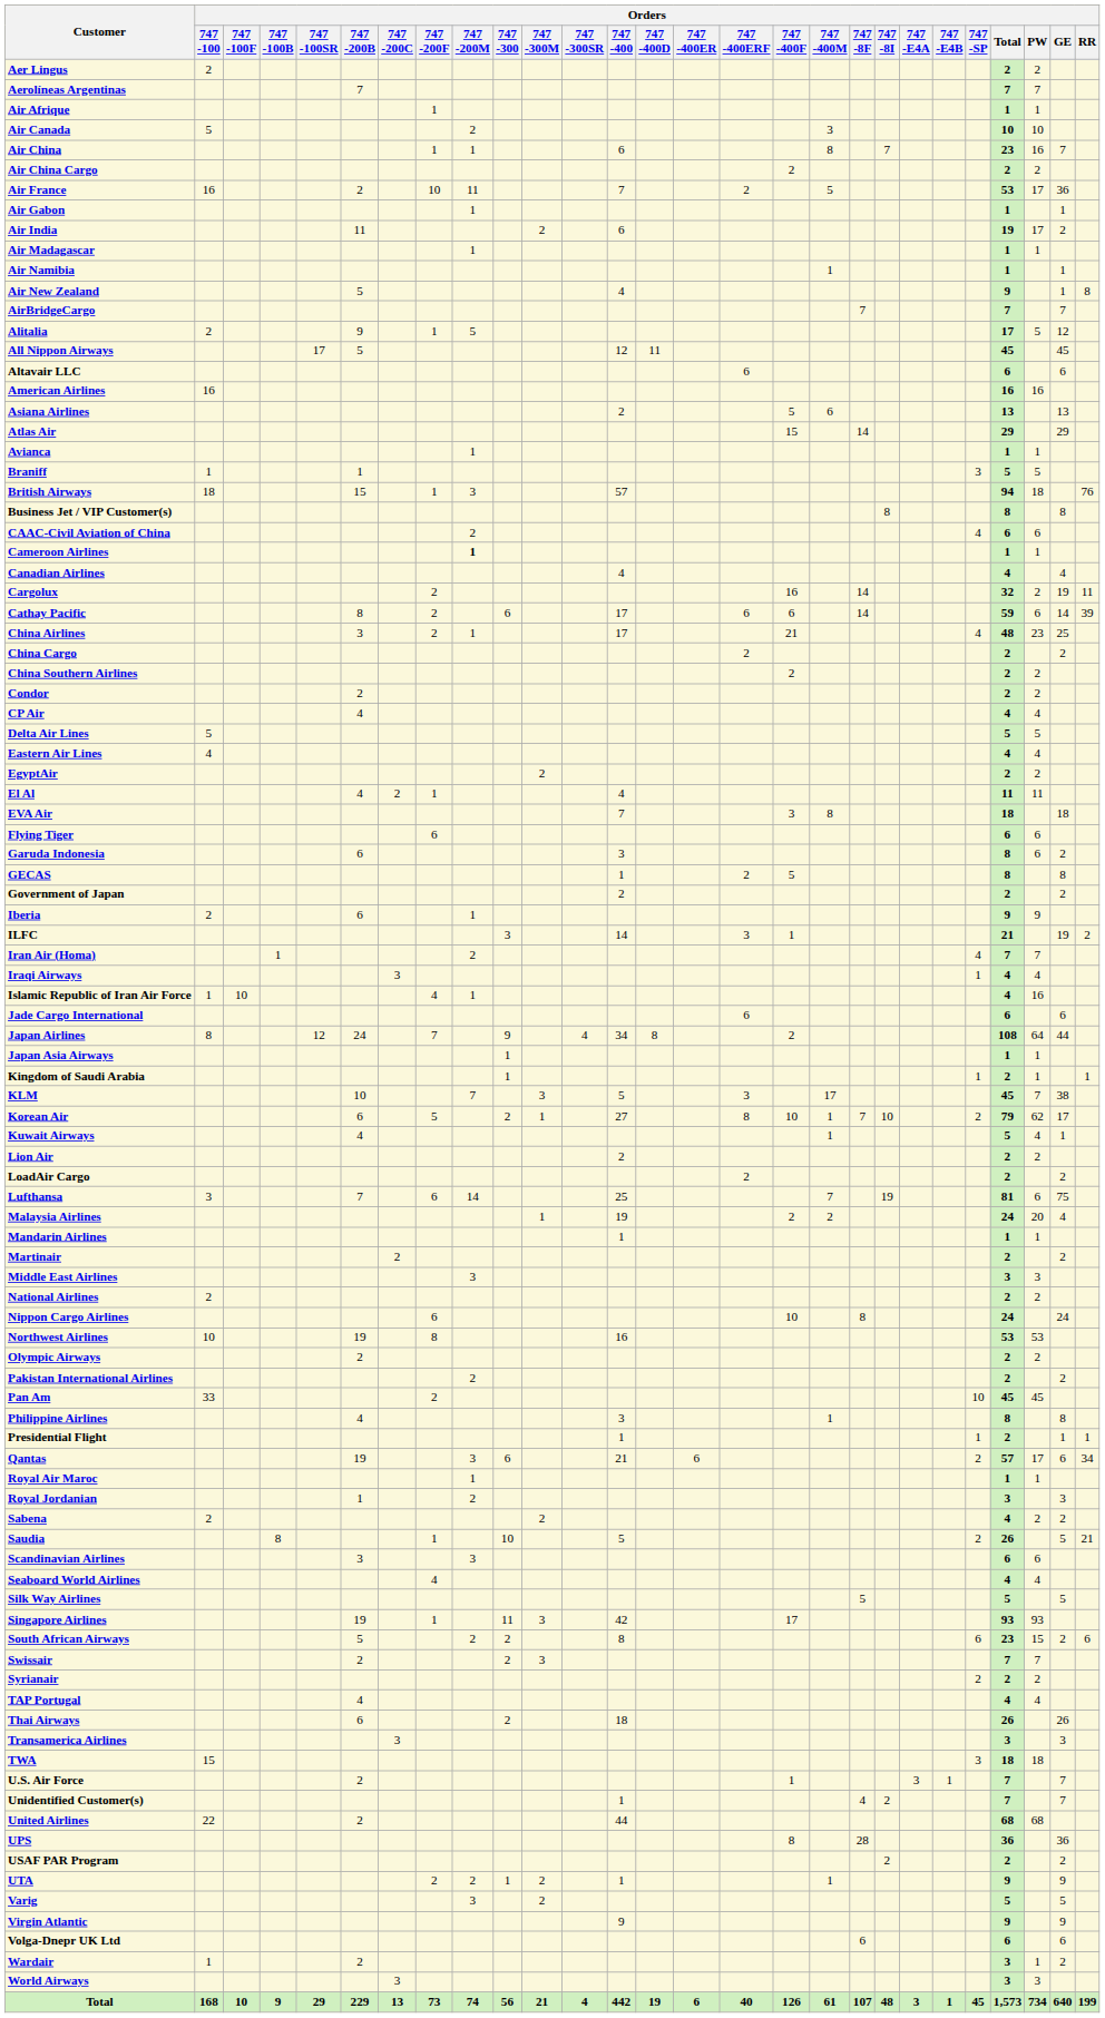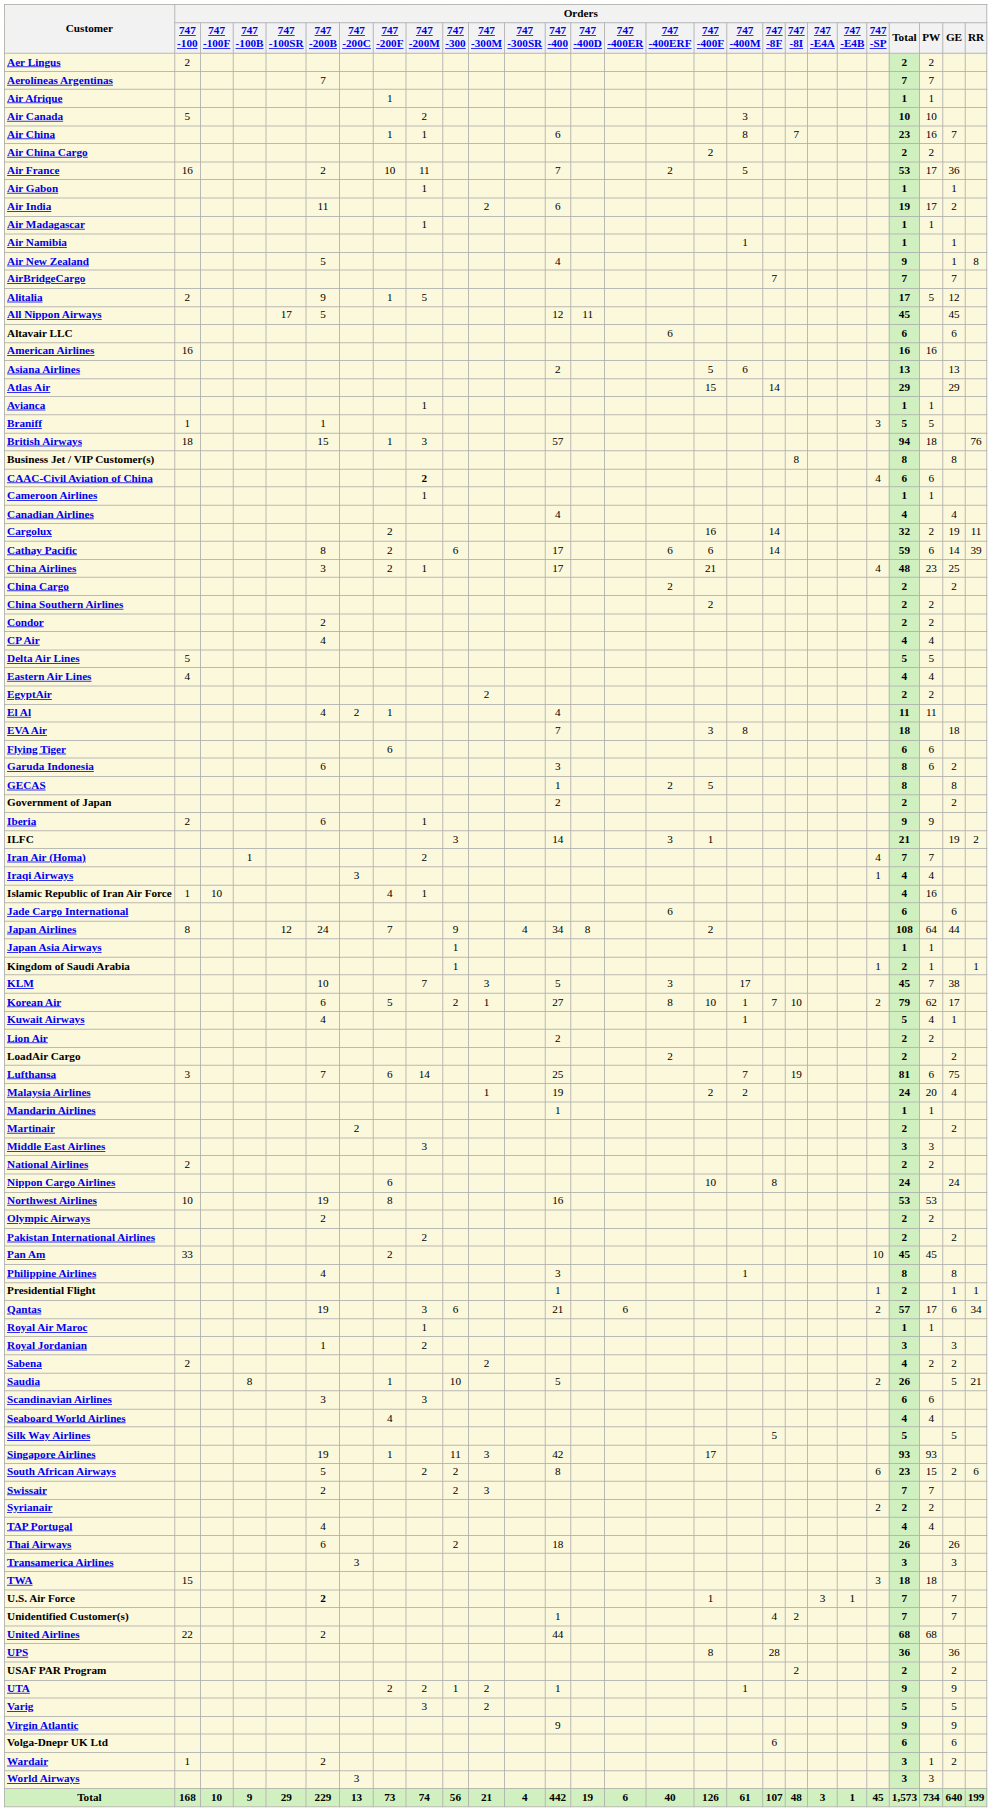CAAC-Civil Aviation of China | Orders / 747 -200M: normal -> bold
Cameroon Airlines | Orders / 747 -200M: bold -> normal
U.S. Air Force | Orders / 747 -200B: normal -> bold
